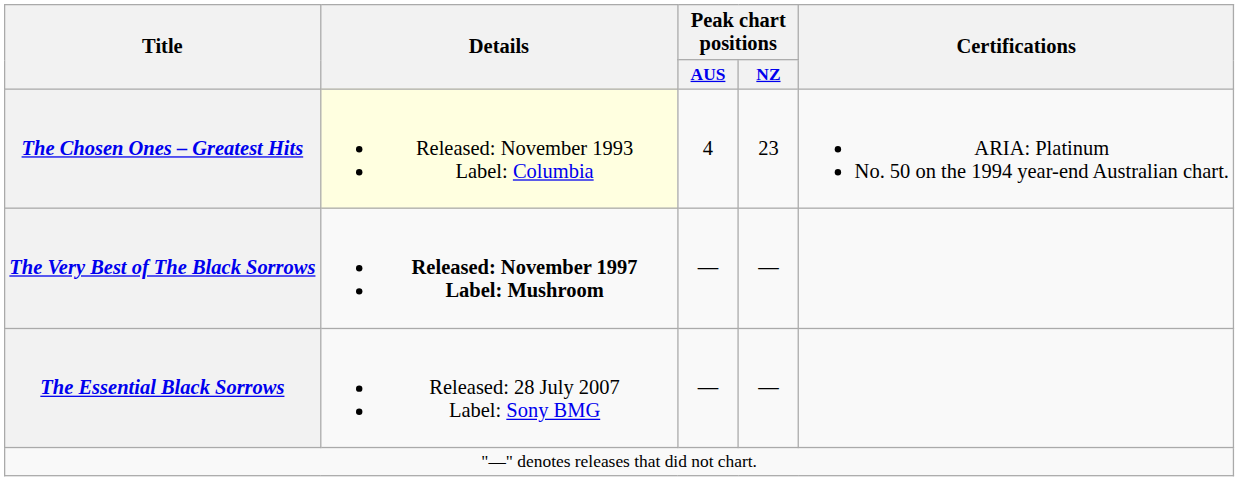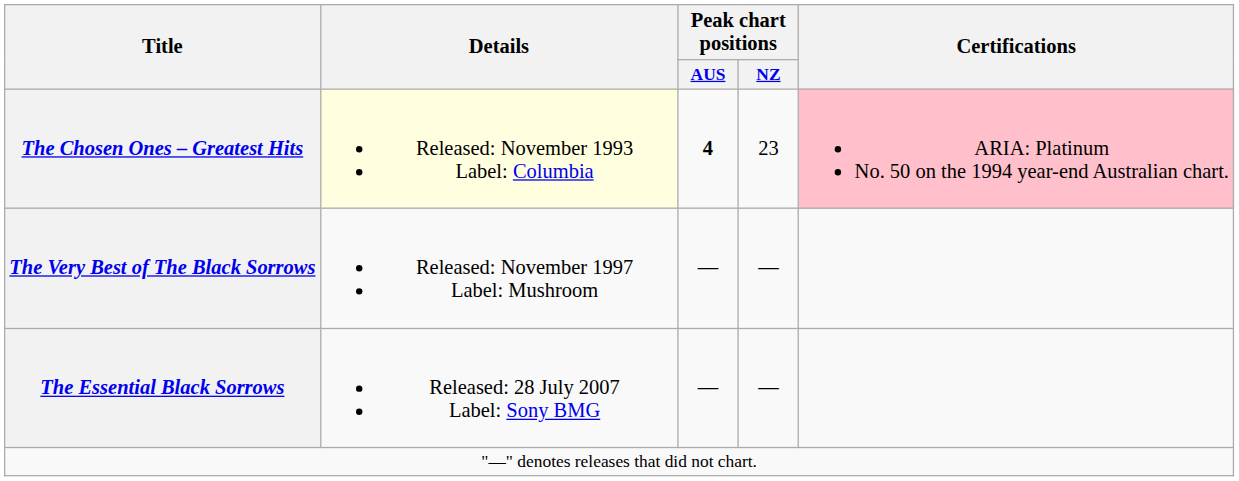The Chosen Ones – Greatest Hits | Peak chart positions / AUS: normal -> bold
The Chosen Ones – Greatest Hits | Certifications: no background -> pink background
The Very Best of The Black Sorrows | Details: bold -> normal
